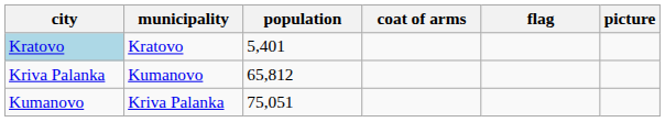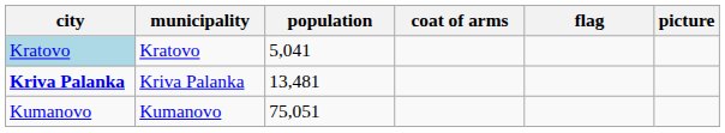row 2 | population: 5,401 -> 5,041
row 3 | city: normal -> bold
row 3 | municipality: Kumanovo -> Kriva Palanka
row 3 | population: 65,812 -> 13,481
row 4 | municipality: Kriva Palanka -> Kumanovo
